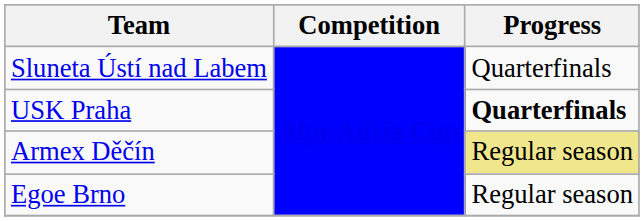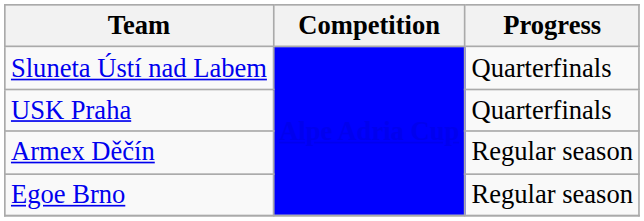USK Praha | Progress: bold -> normal
Armex Děčín | Progress: khaki background -> no background
